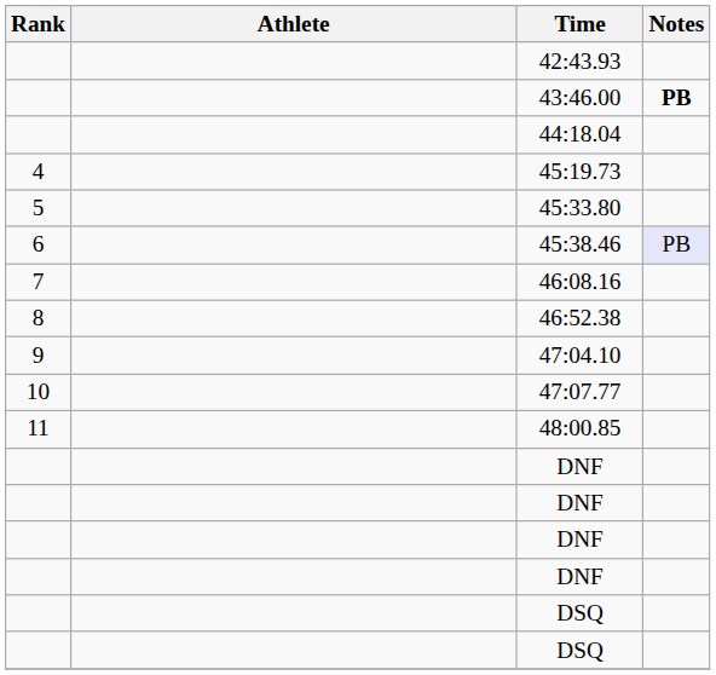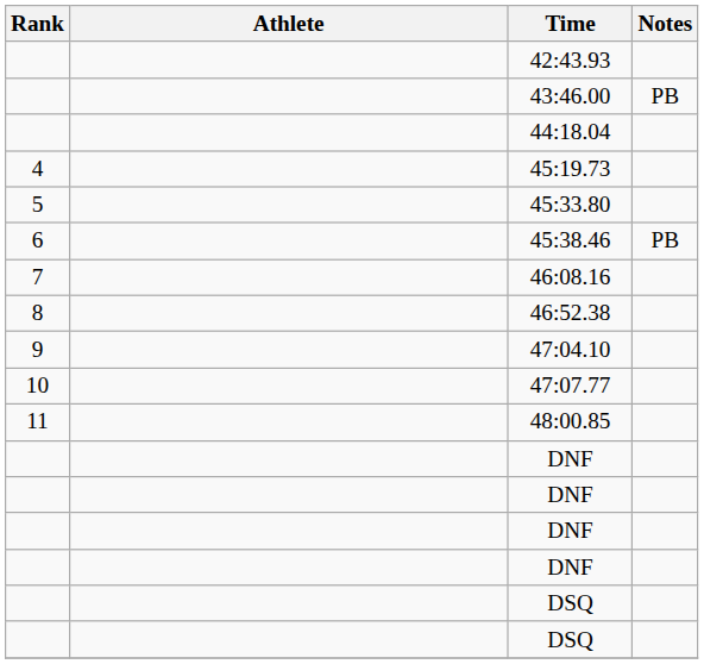43:46.00 | Notes: bold -> normal
45:38.46 | Notes: lavender background -> no background
